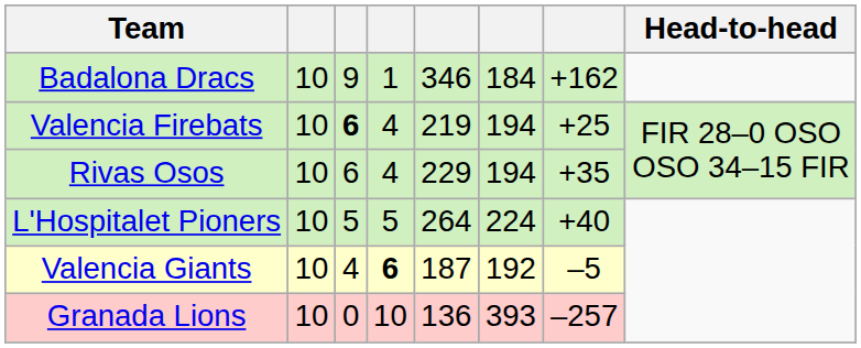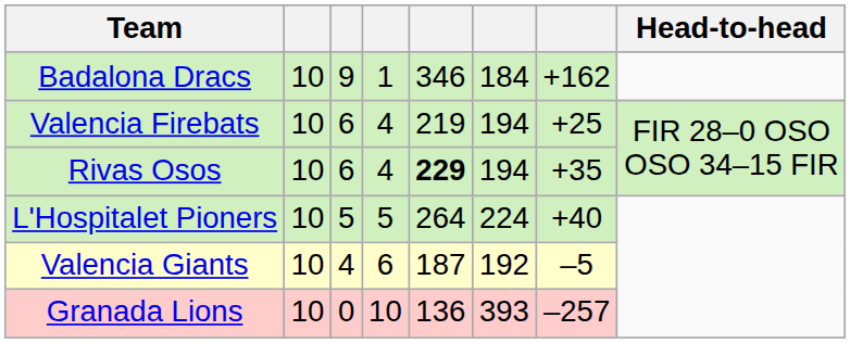Valencia Firebats | column 3: bold -> normal
Rivas Osos | column 5: normal -> bold
Valencia Giants | column 4: bold -> normal
